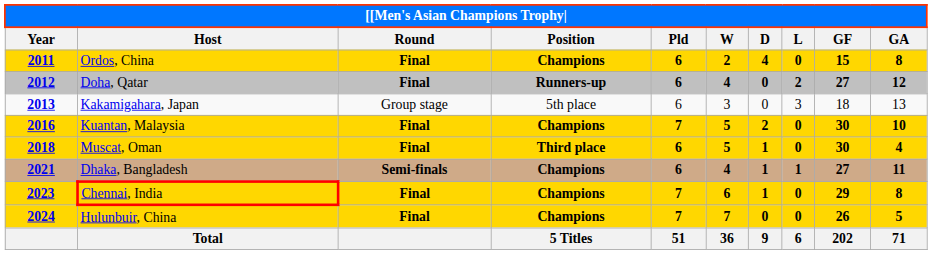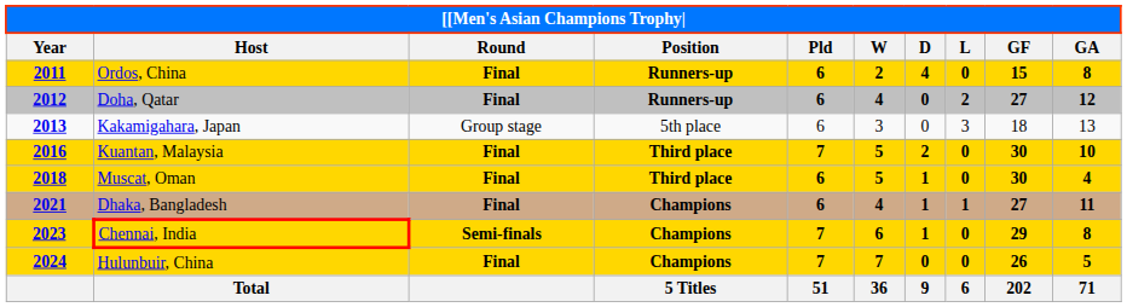Ordos, China | Position: Champions -> Runners-up
Kuantan, Malaysia | Position: Champions -> Third place
Dhaka, Bangladesh | Round: Semi-finals -> Final
Chennai, India | Round: Final -> Semi-finals
